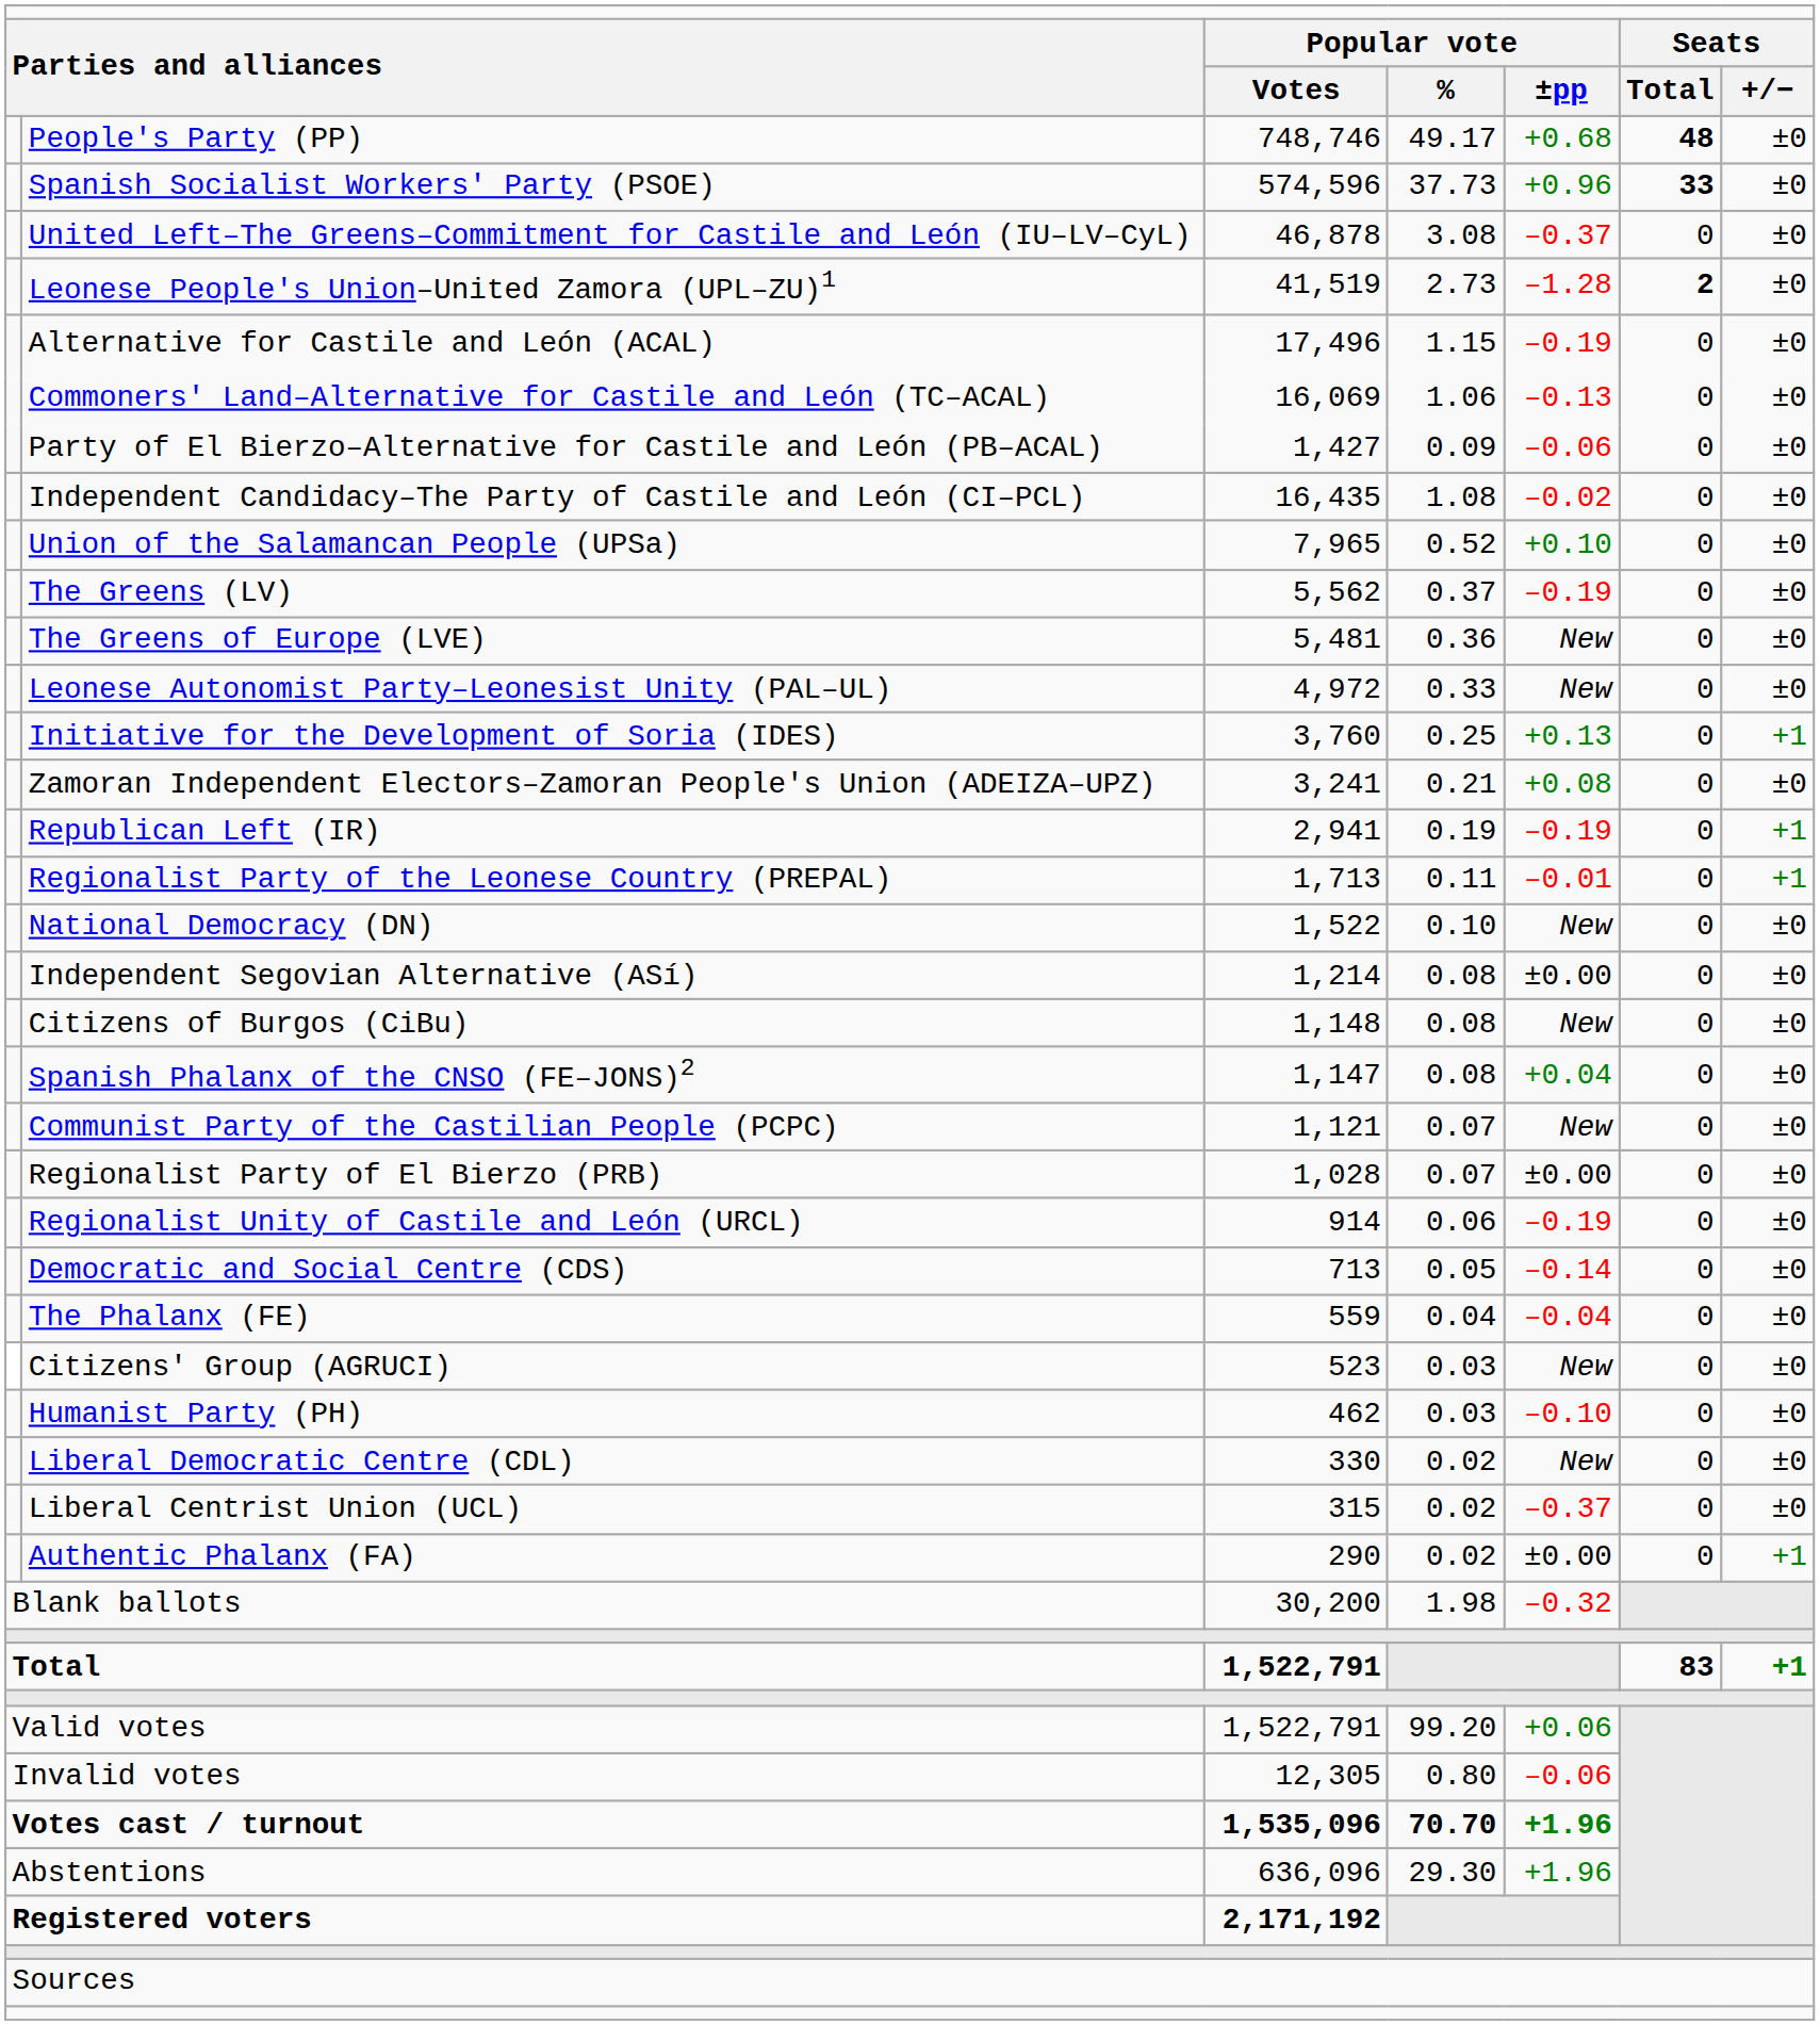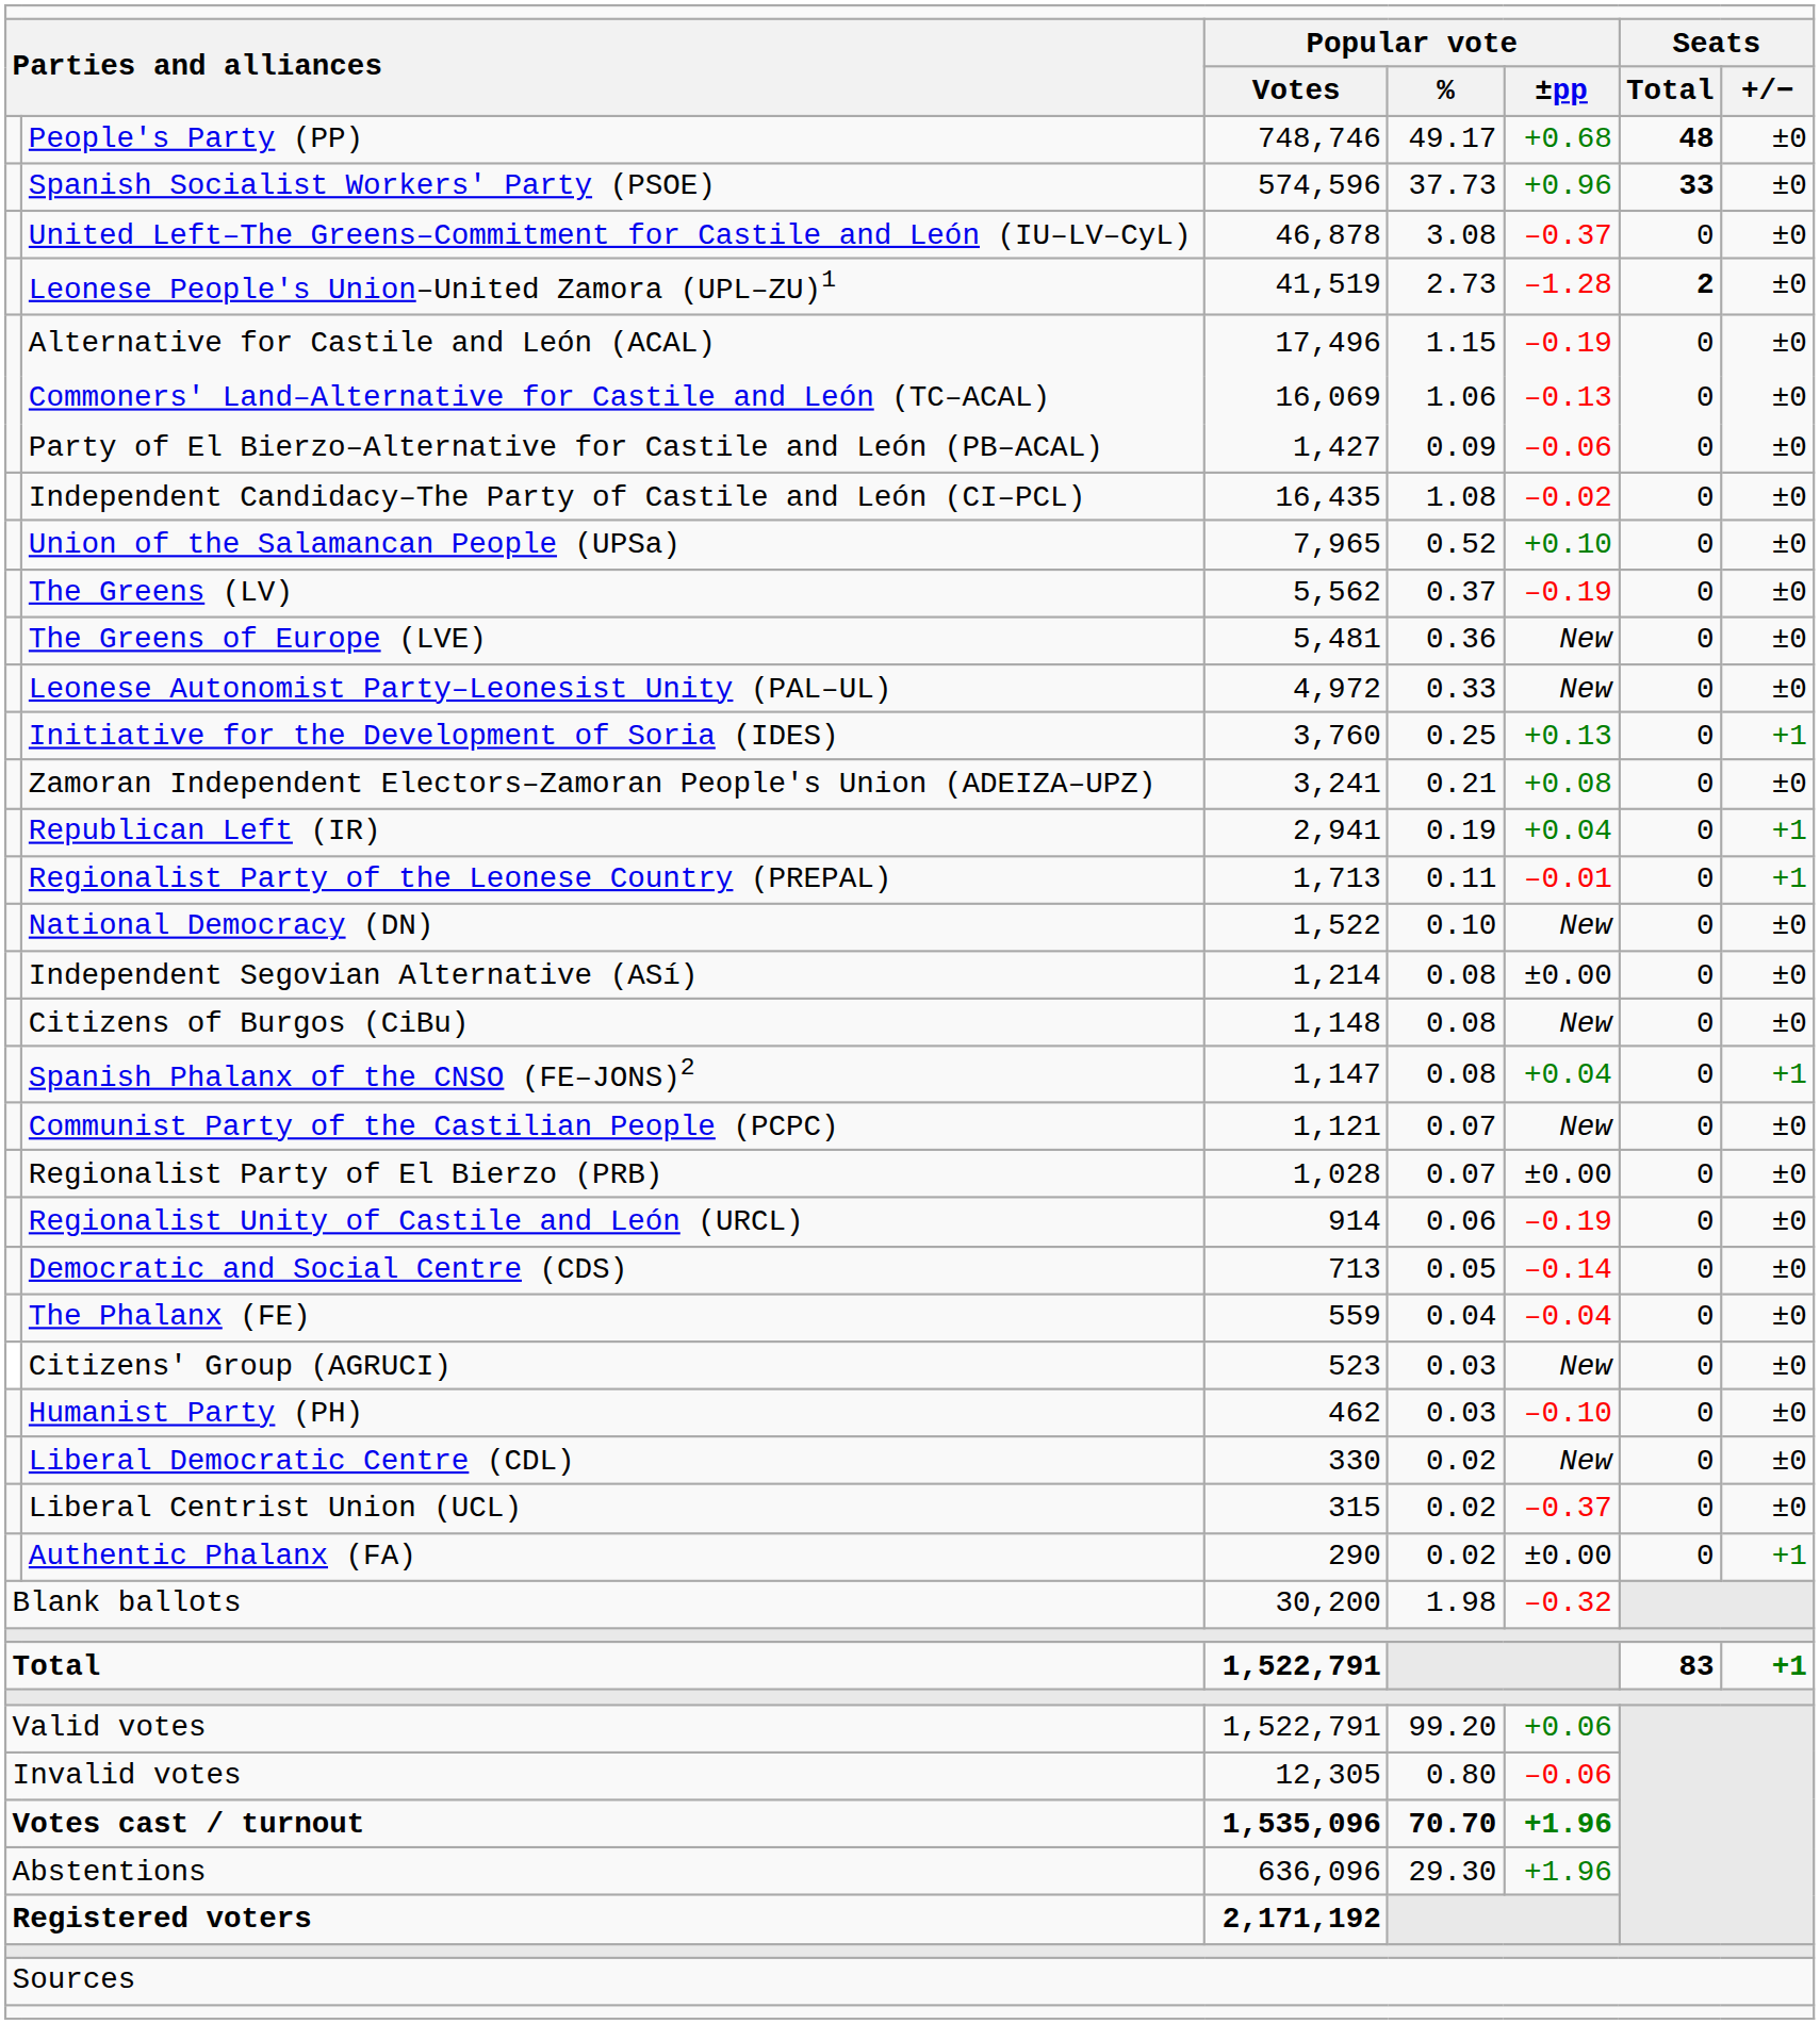Republican Left (IR) | column 5: –0.19 -> +0.04
Spanish Phalanx of the CNSO (FE–JONS)2 | column 7: ±0 -> +1
